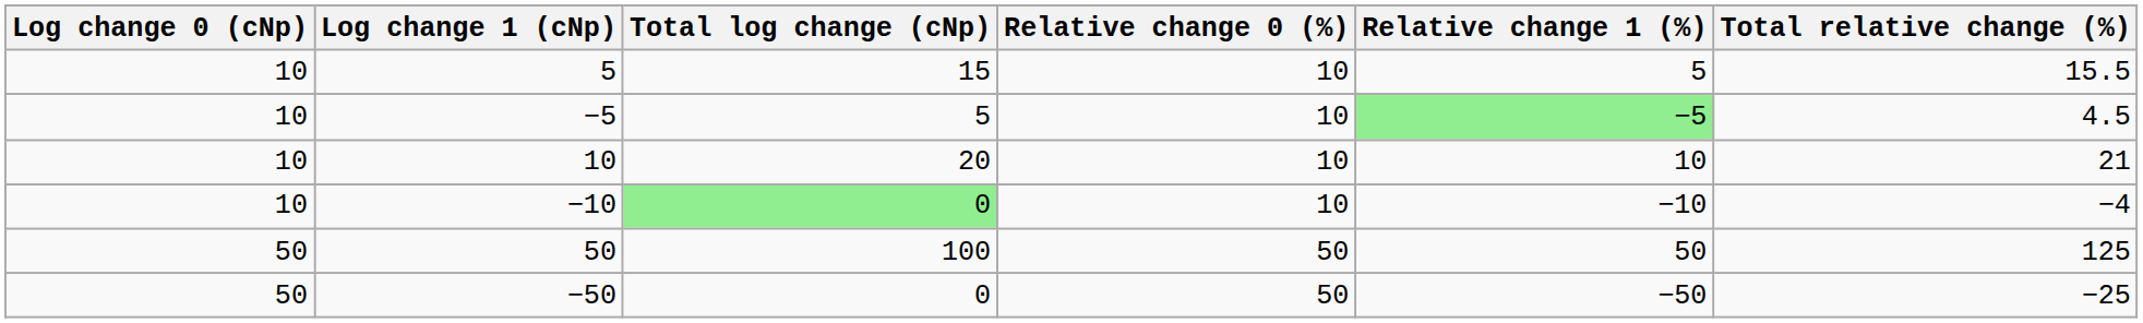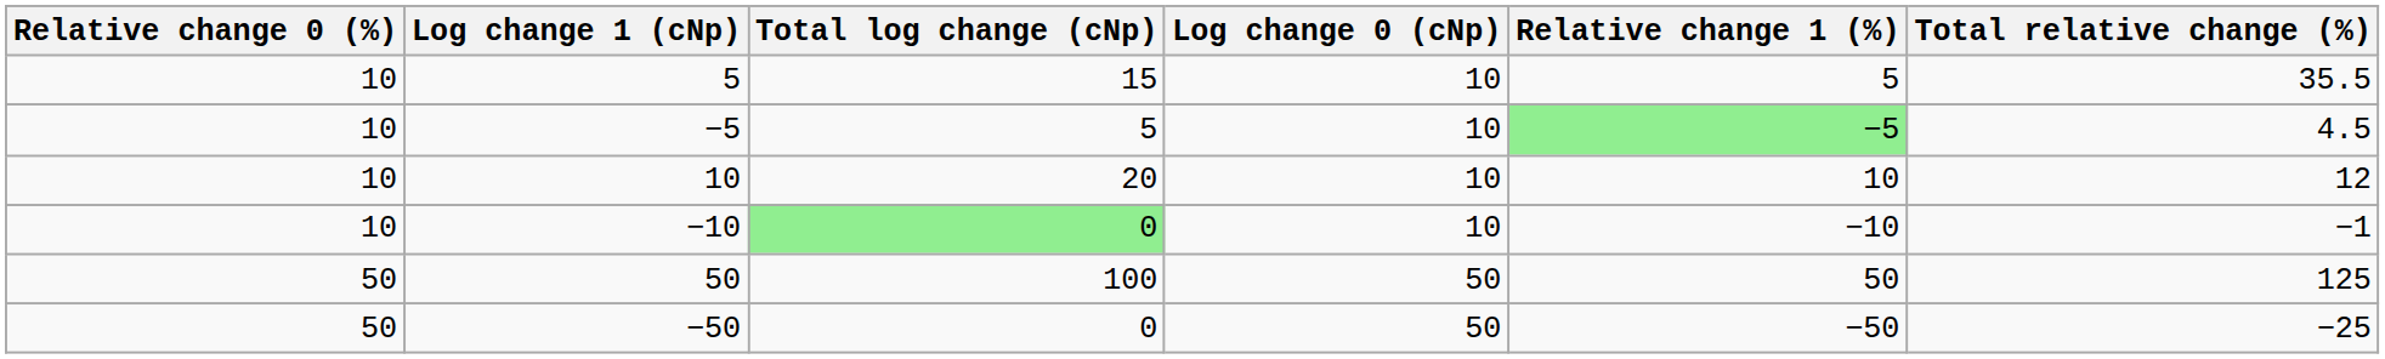columns swapped: Log change 0 (cNp) <-> Relative change 0 (%)
row 2 | Total relative change (%): 15.5 -> 35.5
row 4 | Total relative change (%): 21 -> 12
row 5 | Total relative change (%): −4 -> −1
